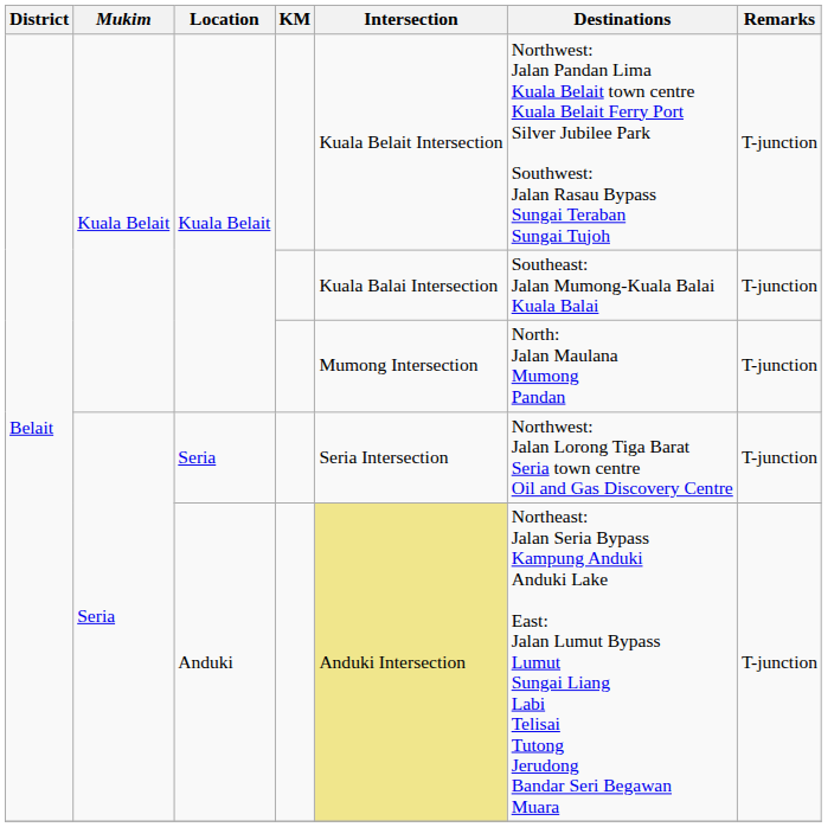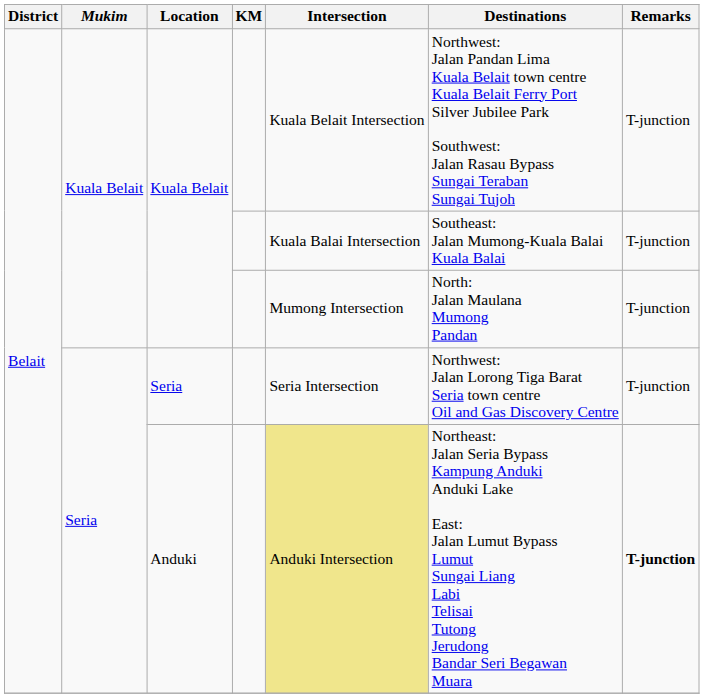Anduki | Remarks: normal -> bold
